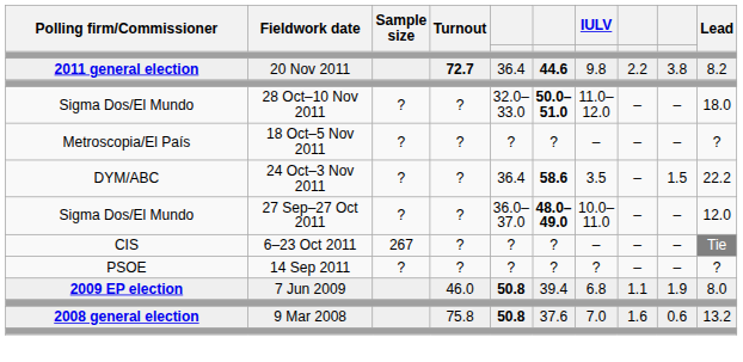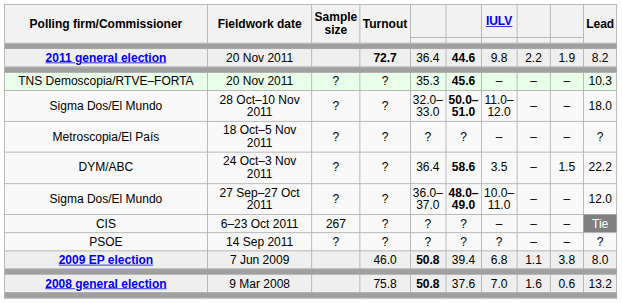2011 general election | column 9: 3.8 -> 1.9
+ row: TNS Demoscopia/RTVE–FORTA | 20 Nov 2011 | ? | ? | 35.3 | 45.6 | – | – | – | 10.3
2009 EP election | column 9: 1.9 -> 3.8
